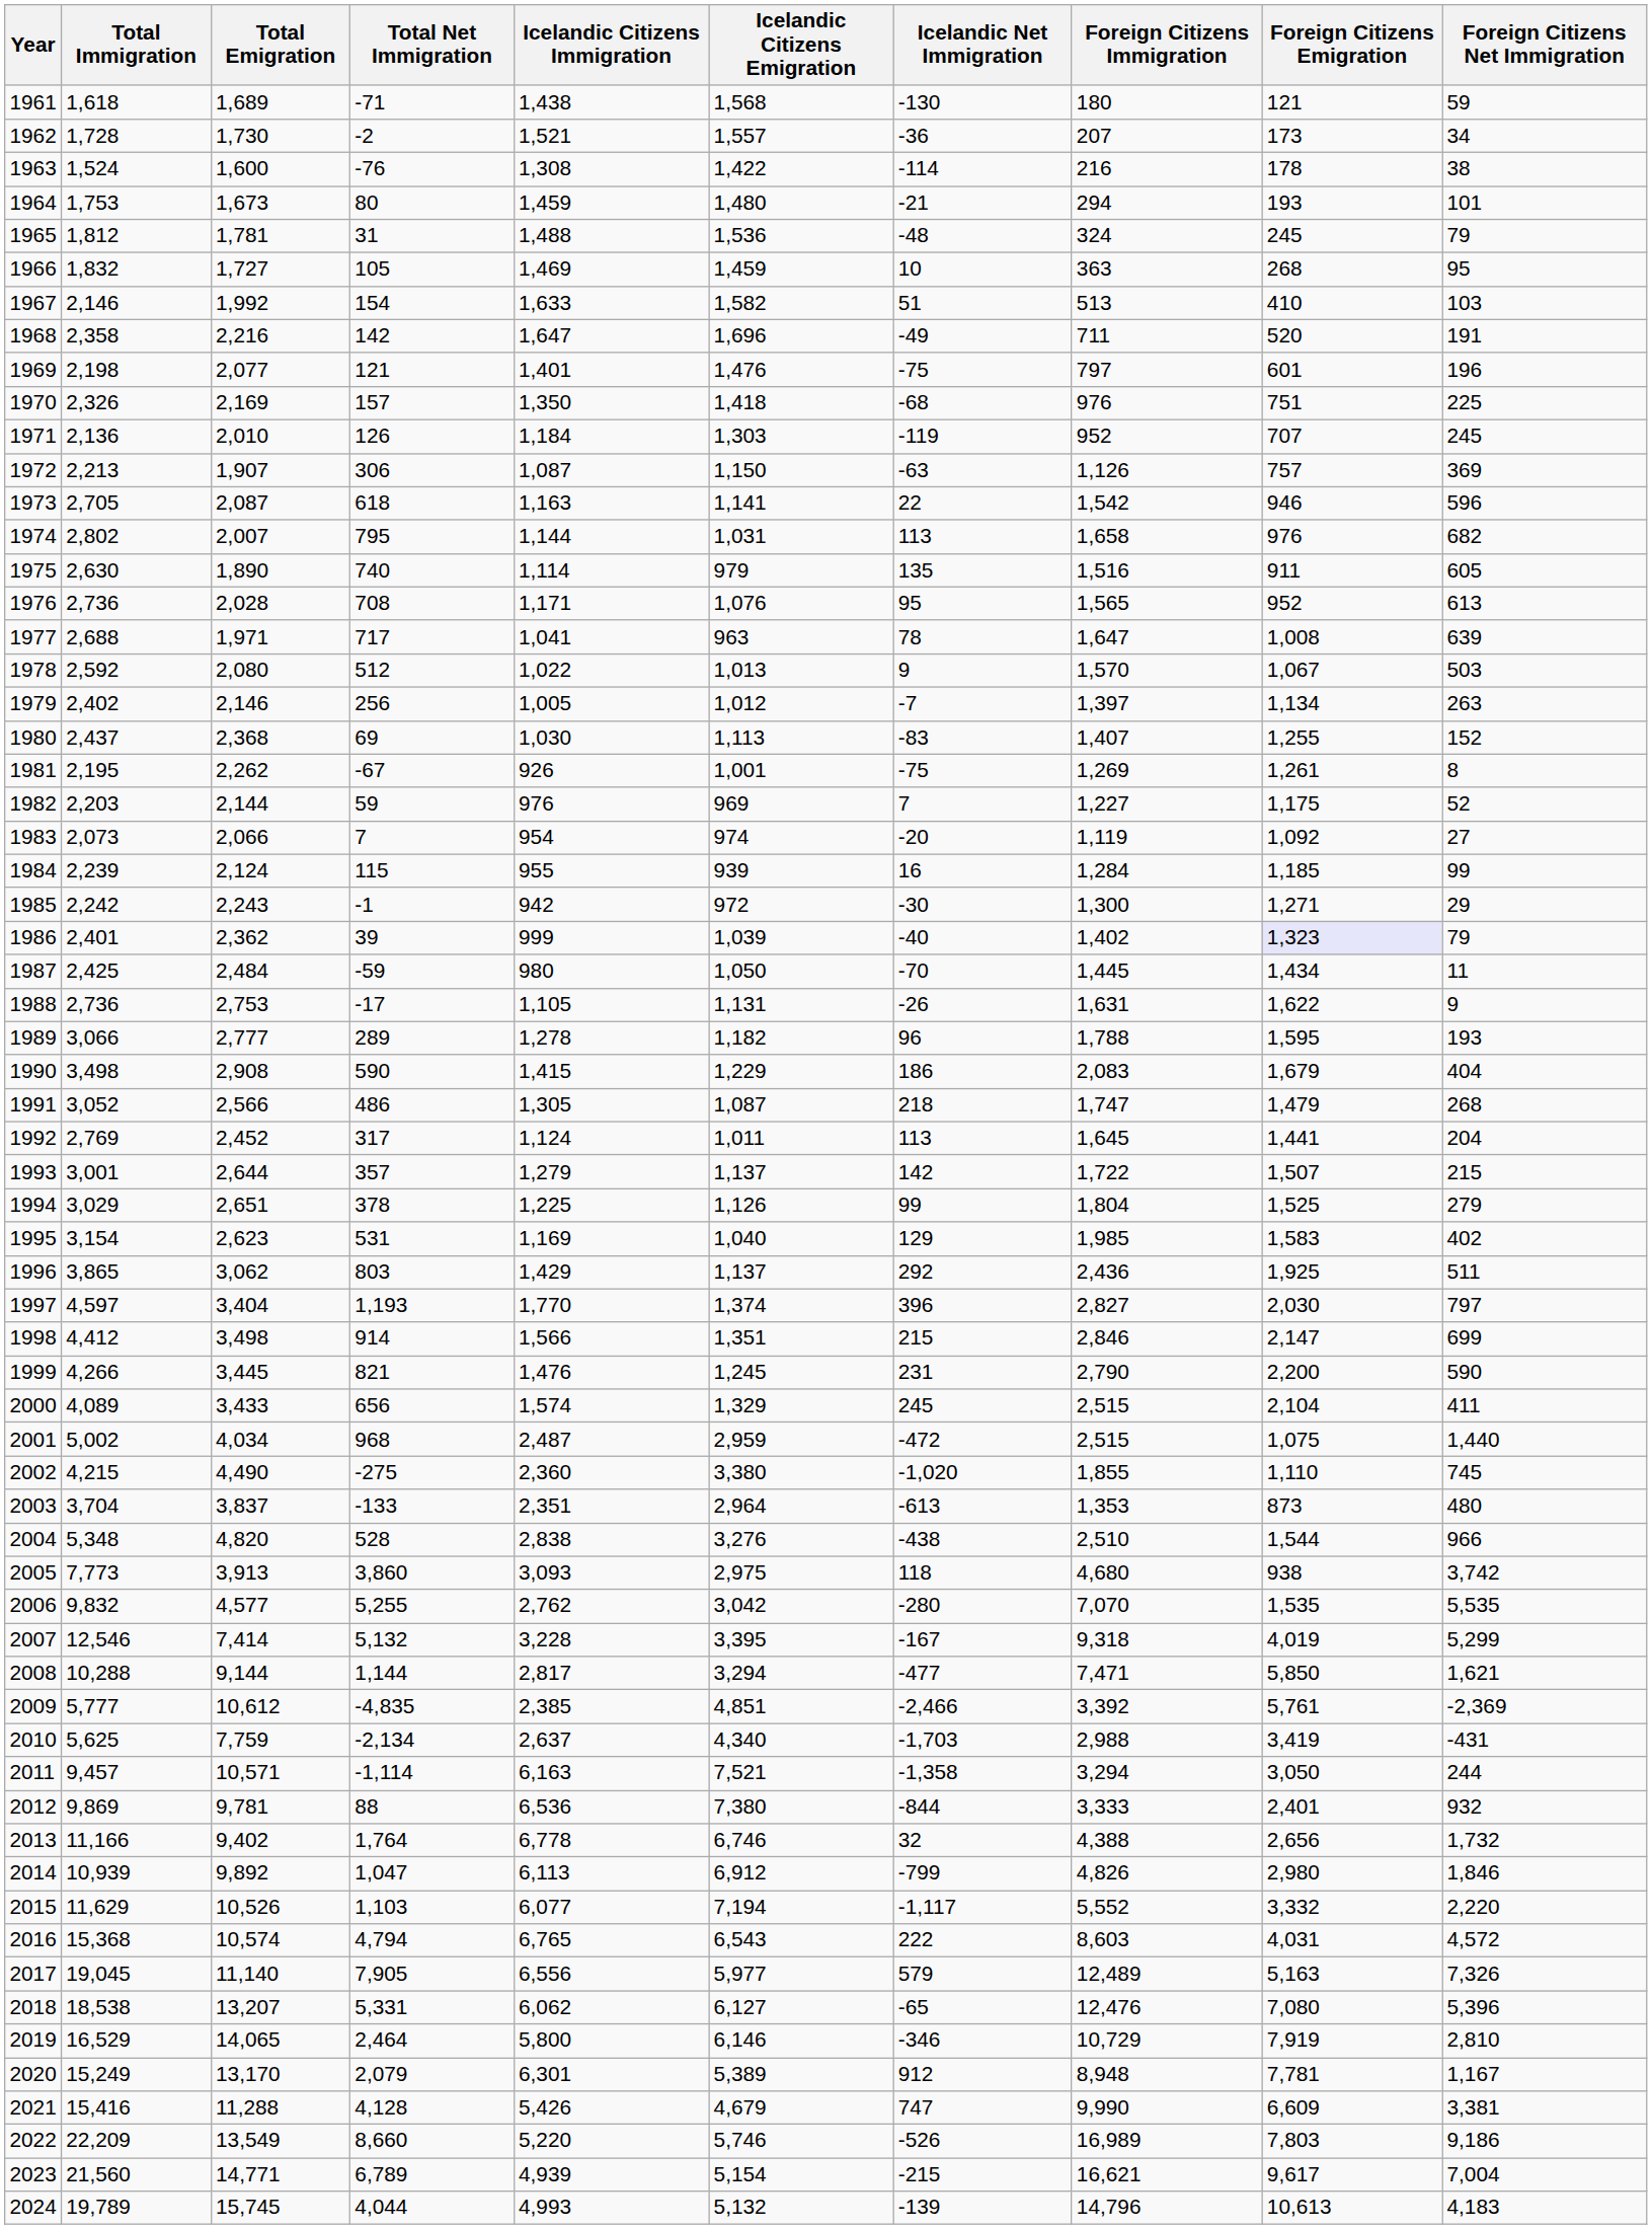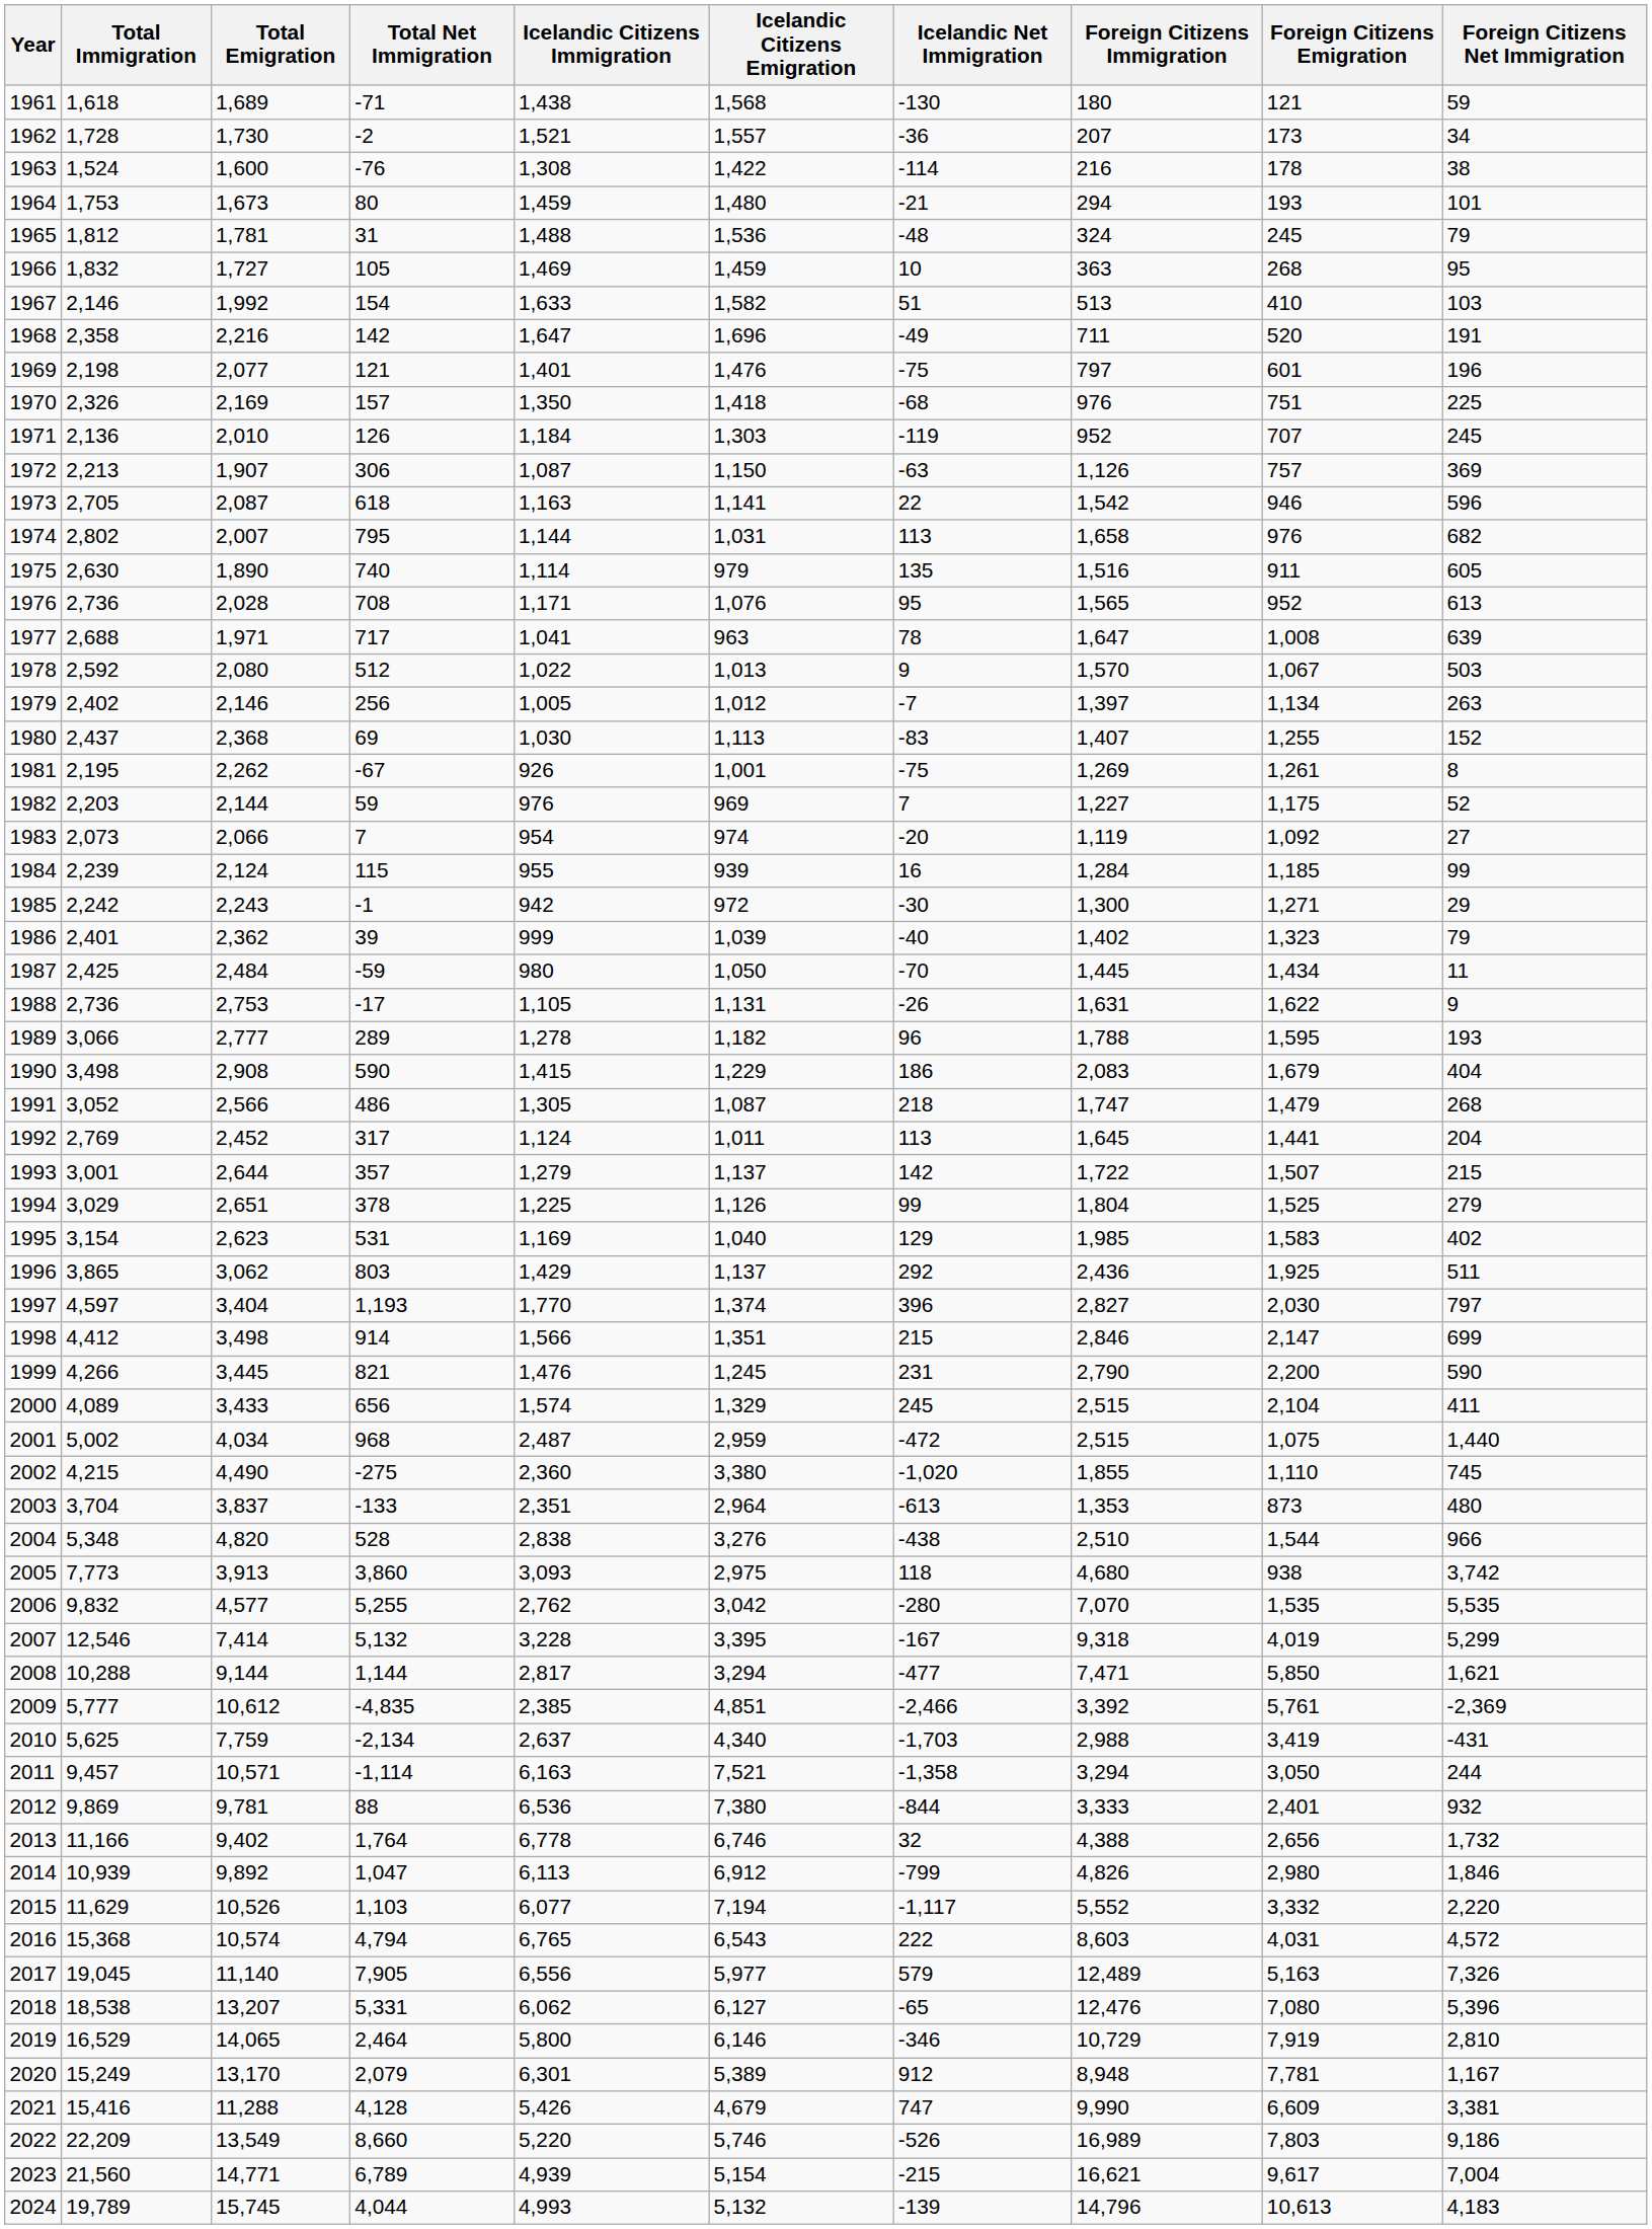1986 | Foreign Citizens Emigration: lavender background -> no background
